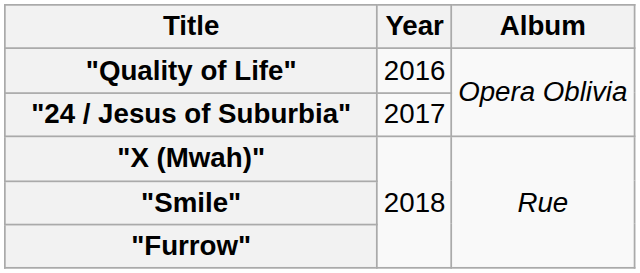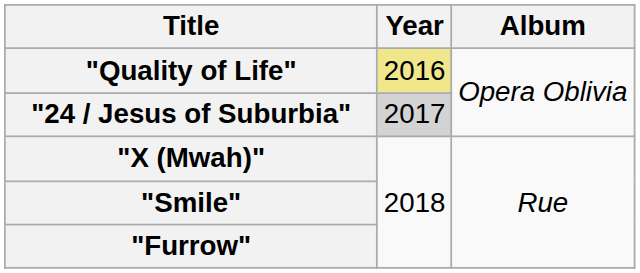"Quality of Life" | Year: no background -> khaki background
"24 / Jesus of Suburbia" | Year: no background -> lightgrey background
